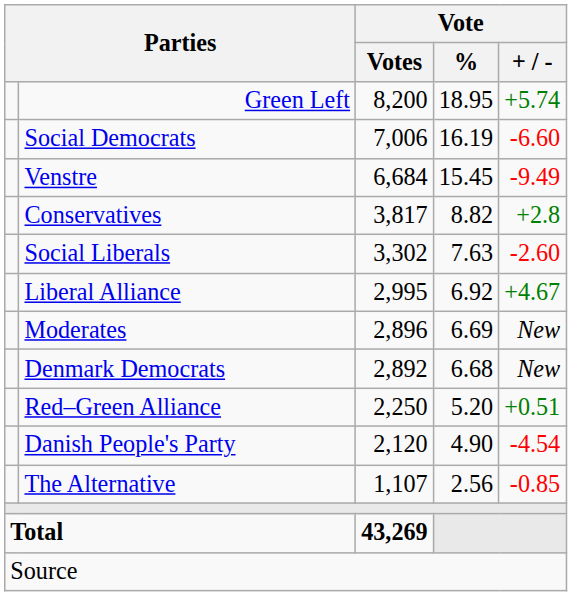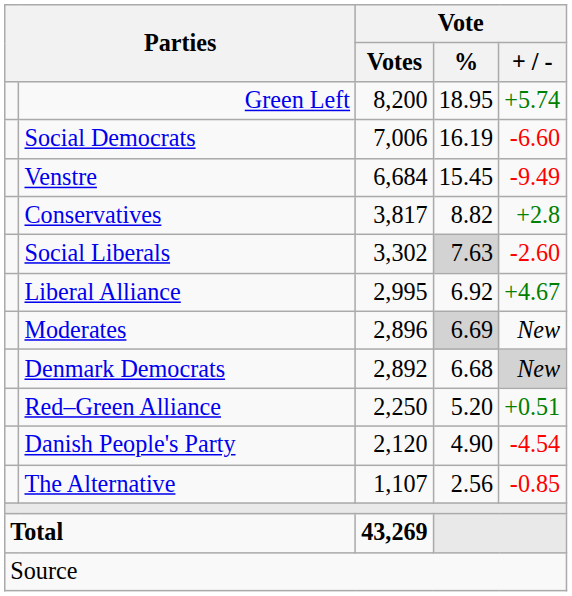Social Liberals | Vote / %: no background -> lightgrey background
Moderates | Vote / %: no background -> lightgrey background
Denmark Democrats | Vote / + / -: no background -> lightgrey background
